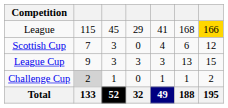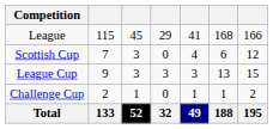League | column 7: gold background -> no background
Challenge Cup | column 2: lightgrey background -> no background
